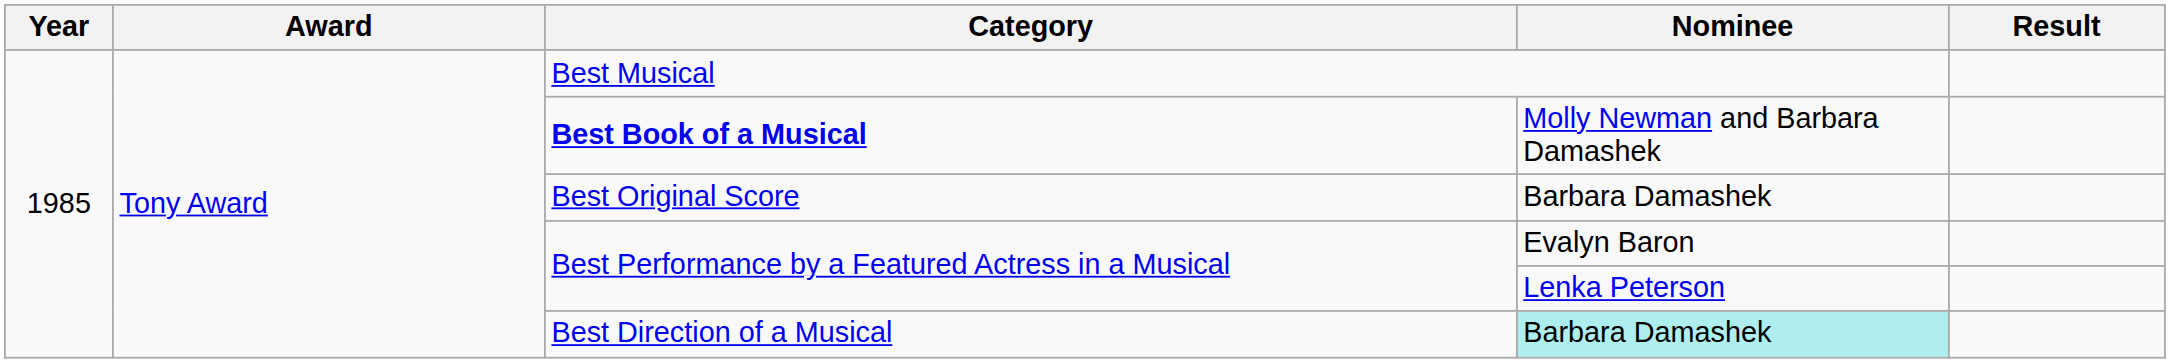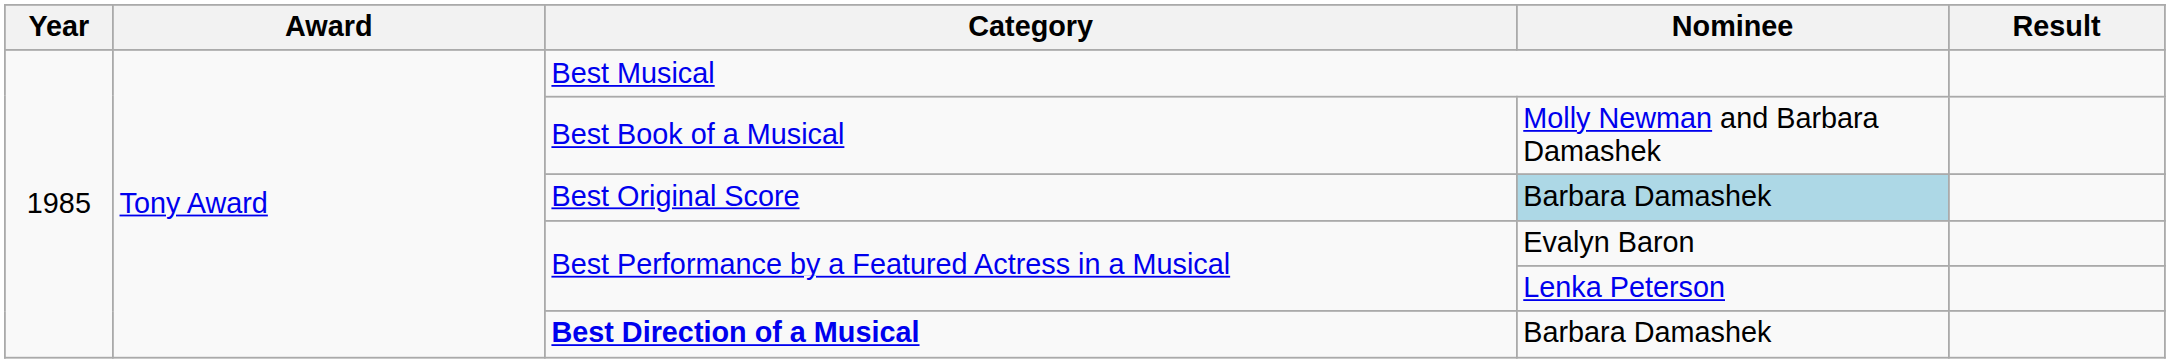Best Book of a Musical | Category: bold -> normal
Best Original Score | Nominee: no background -> lightblue background
Best Direction of a Musical | Category: normal -> bold
Best Direction of a Musical | Nominee: paleturquoise background -> no background
